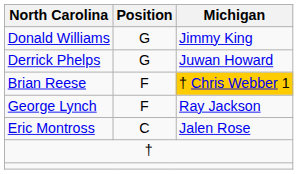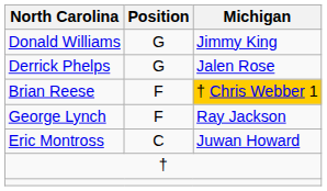Derrick Phelps | Michigan: Juwan Howard -> Jalen Rose
Eric Montross | Michigan: Jalen Rose -> Juwan Howard
